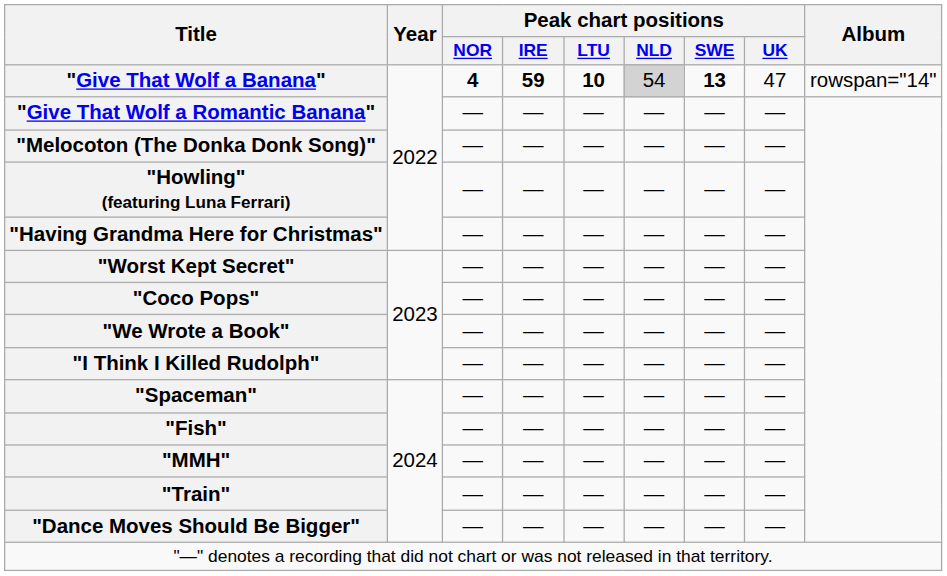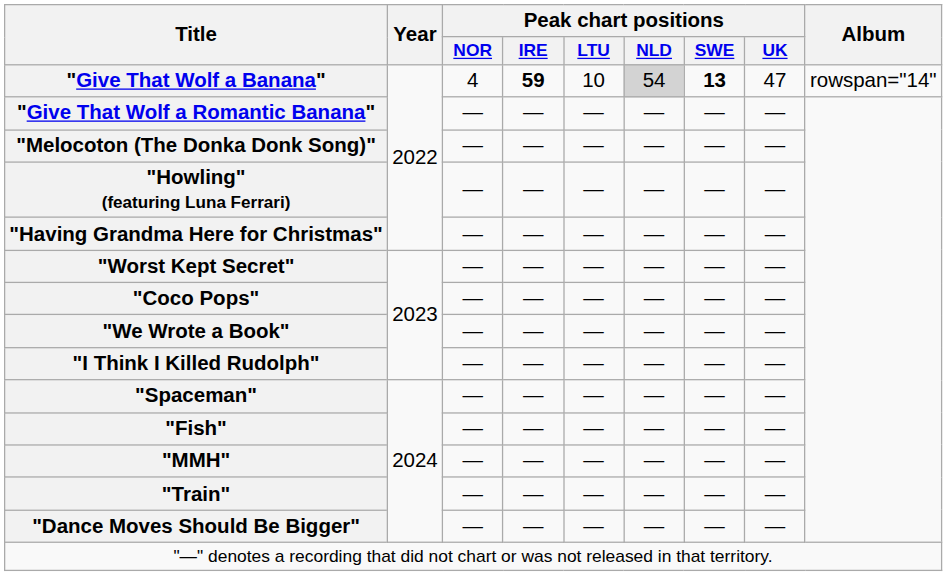"Give That Wolf a Banana" | Peak chart positions / NOR: bold -> normal
"Give That Wolf a Banana" | Peak chart positions / LTU: bold -> normal
